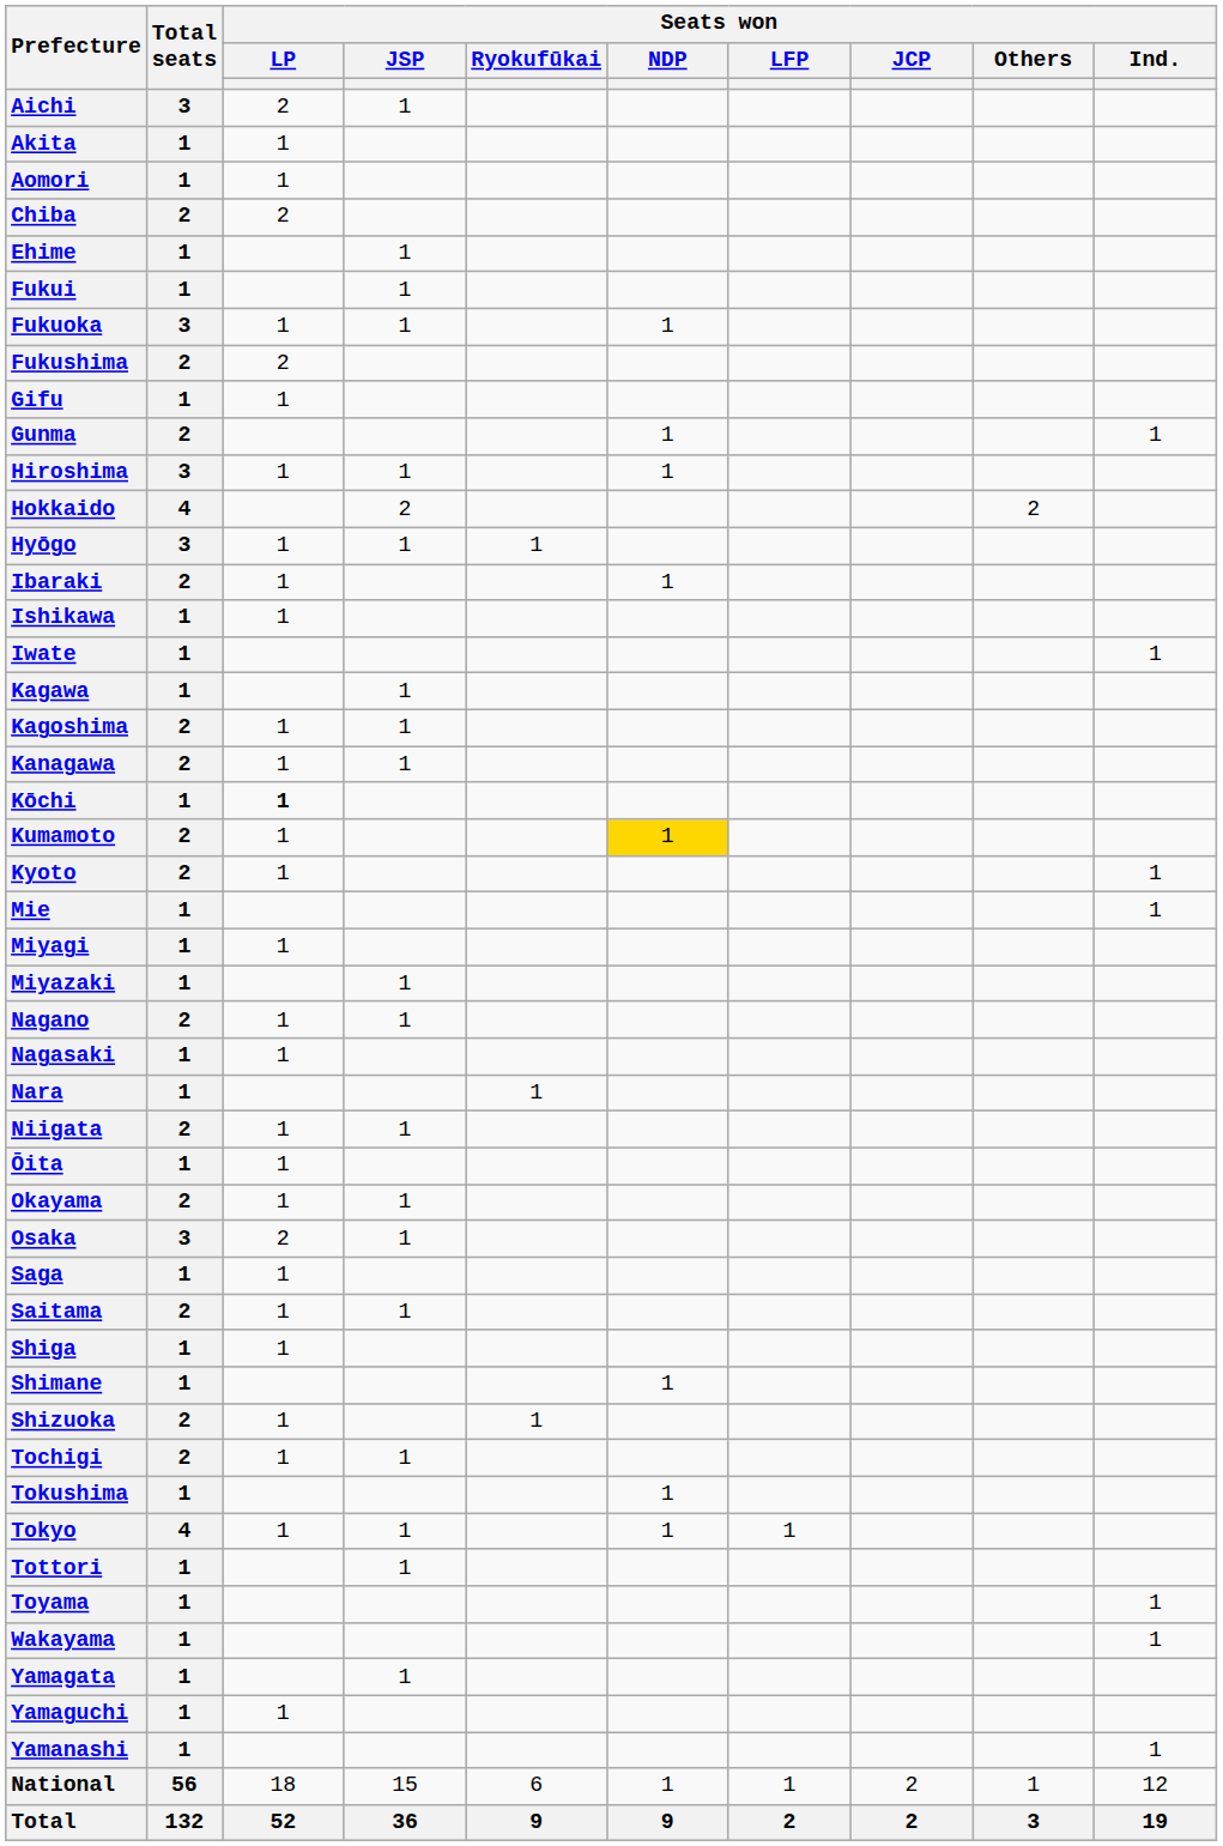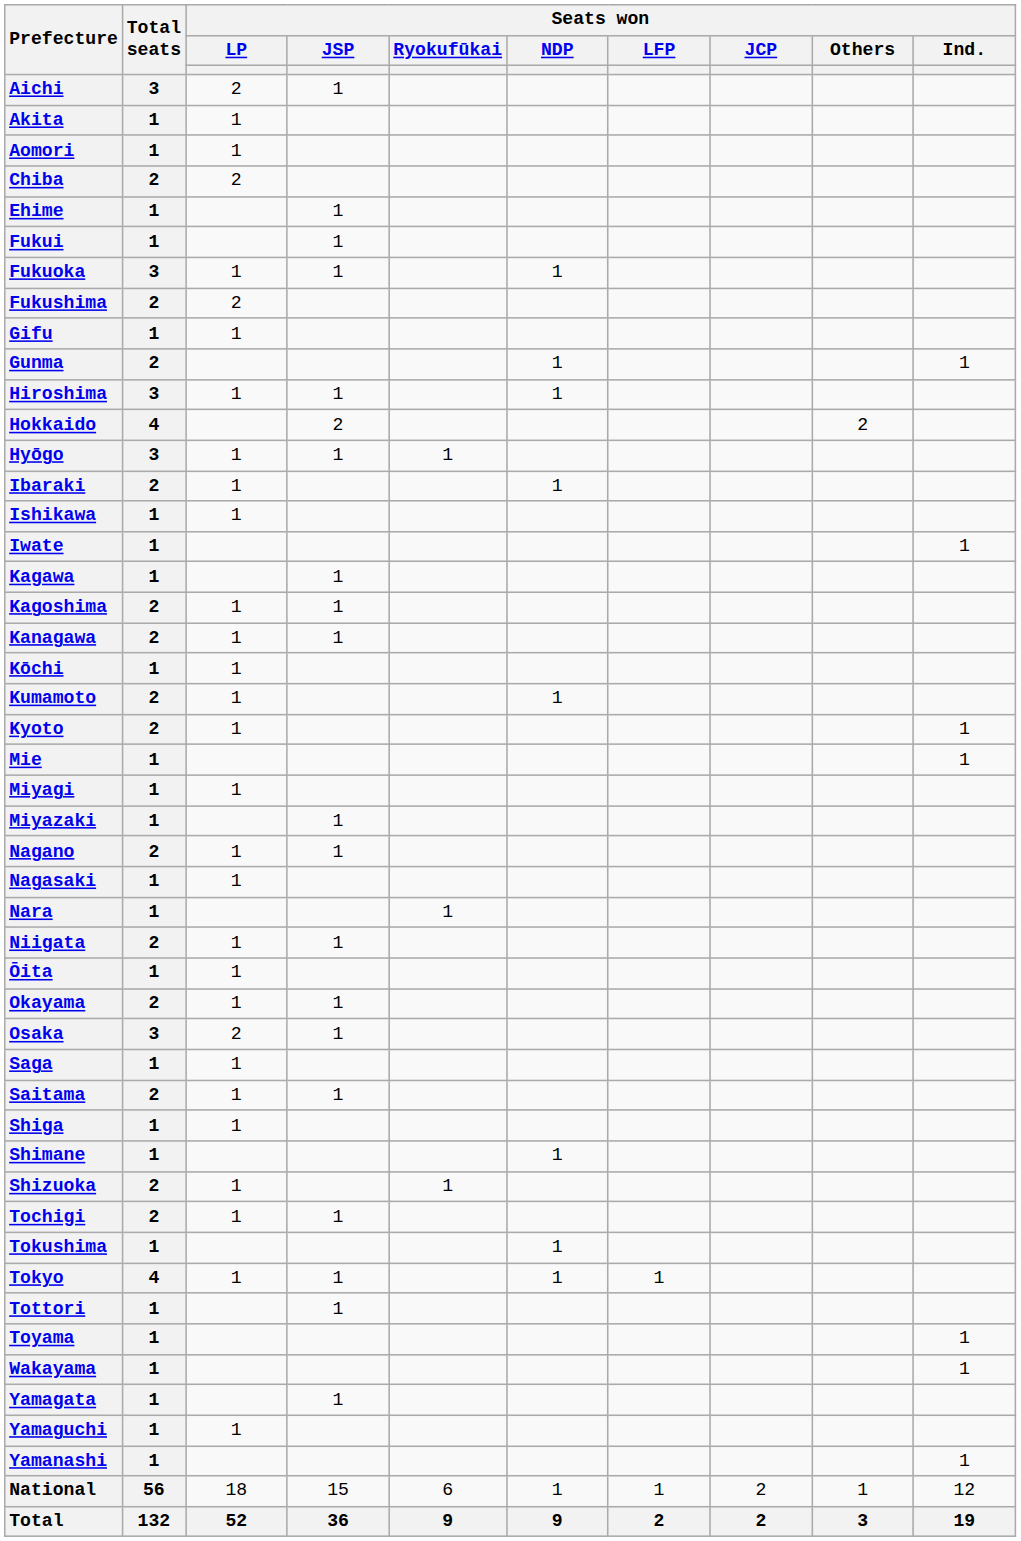Kōchi | Seats won / LP: bold -> normal
Kumamoto | Seats won / NDP: gold background -> no background
